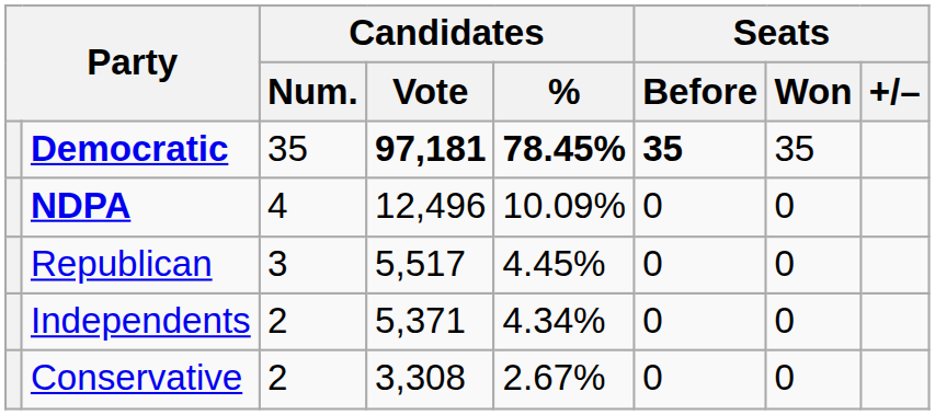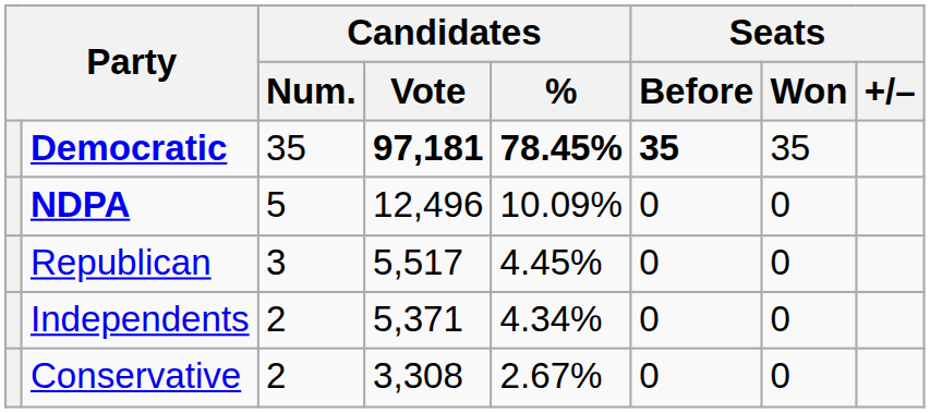NDPA | Candidates / Num.: 4 -> 5
